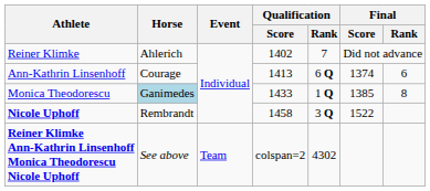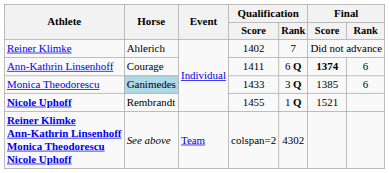Ann-Kathrin Linsenhoff | Qualification / Score: 1413 -> 1411
Ann-Kathrin Linsenhoff | Final / Score: normal -> bold
Monica Theodorescu | Qualification / Rank: 1 Q -> 3 Q
Monica Theodorescu | Final / Rank: 8 -> 6
Nicole Uphoff | Qualification / Score: 1458 -> 1455
Nicole Uphoff | Qualification / Rank: 3 Q -> 1 Q
Nicole Uphoff | Final / Score: 1522 -> 1521
